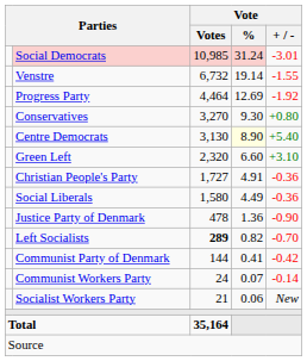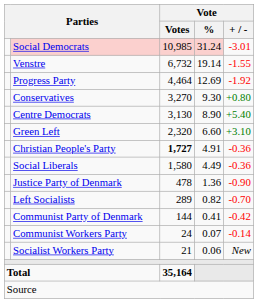Centre Democrats | Vote / %: lightyellow background -> no background
Christian People's Party | Vote / Votes: normal -> bold
Left Socialists | Vote / Votes: bold -> normal
